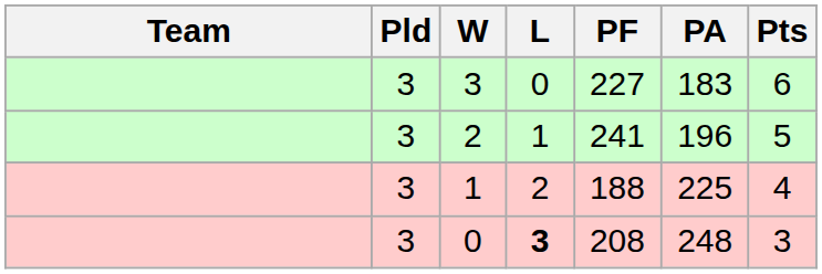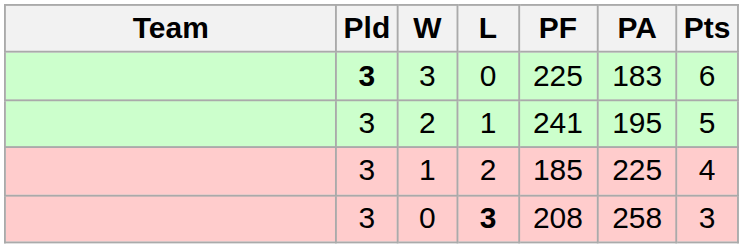row 2 | Pld: normal -> bold
row 2 | PF: 227 -> 225
row 3 | PA: 196 -> 195
row 4 | PF: 188 -> 185
row 5 | PA: 248 -> 258
